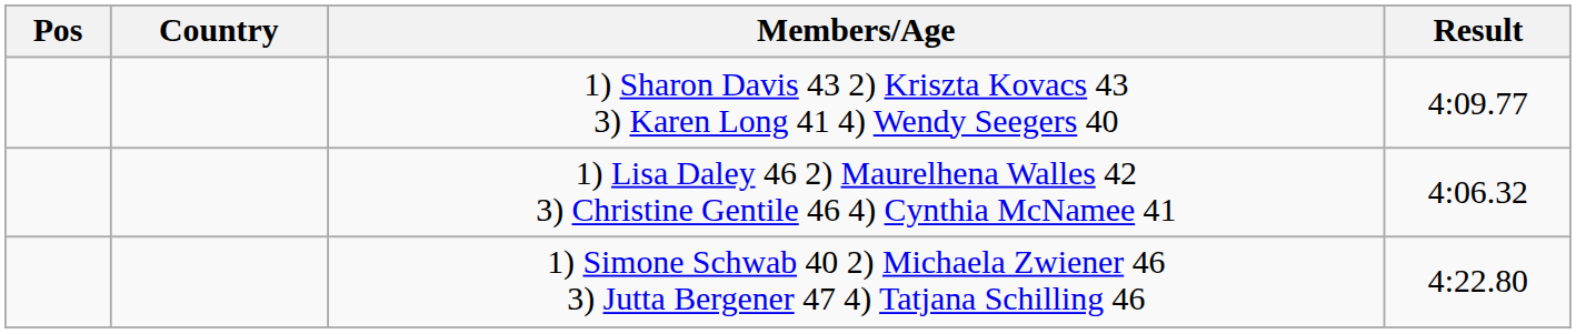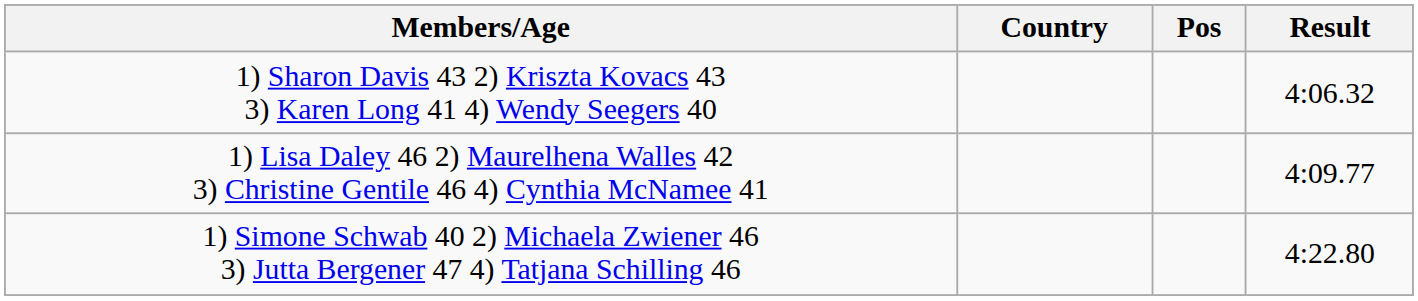columns swapped: Pos <-> Members/Age
row 2 | Result: 4:09.77 -> 4:06.32
row 3 | Result: 4:06.32 -> 4:09.77
